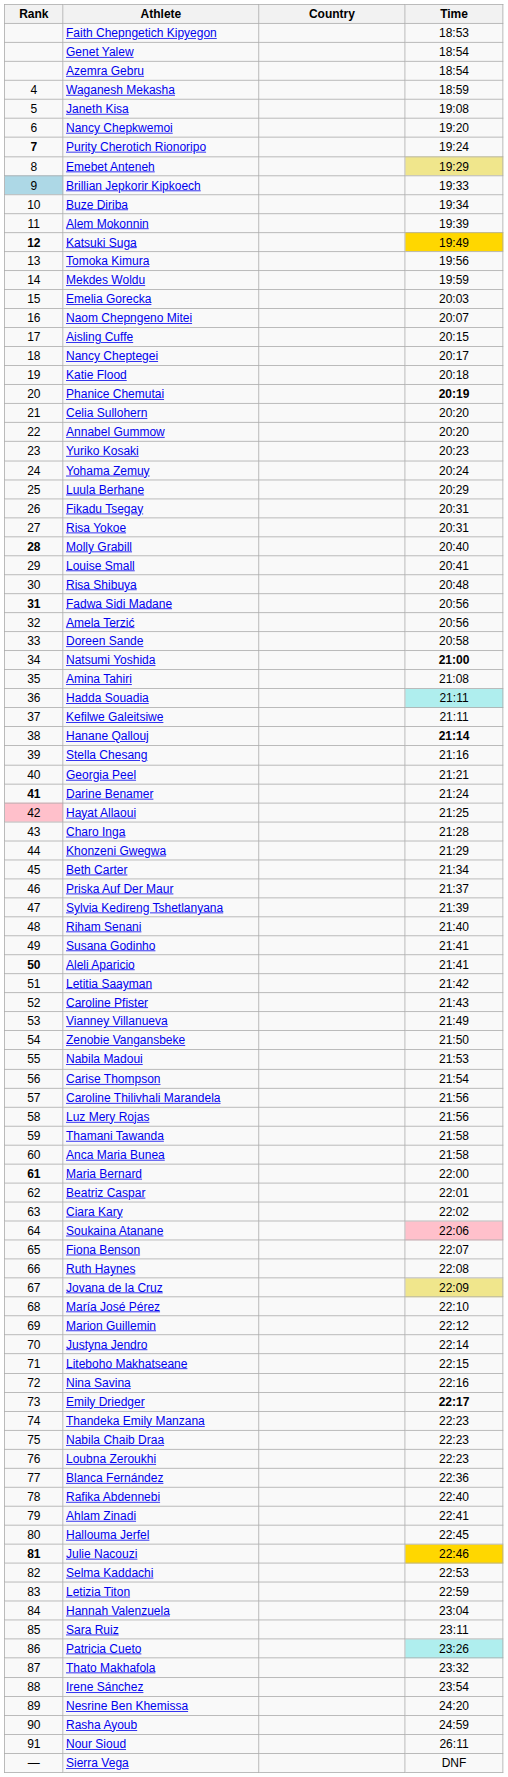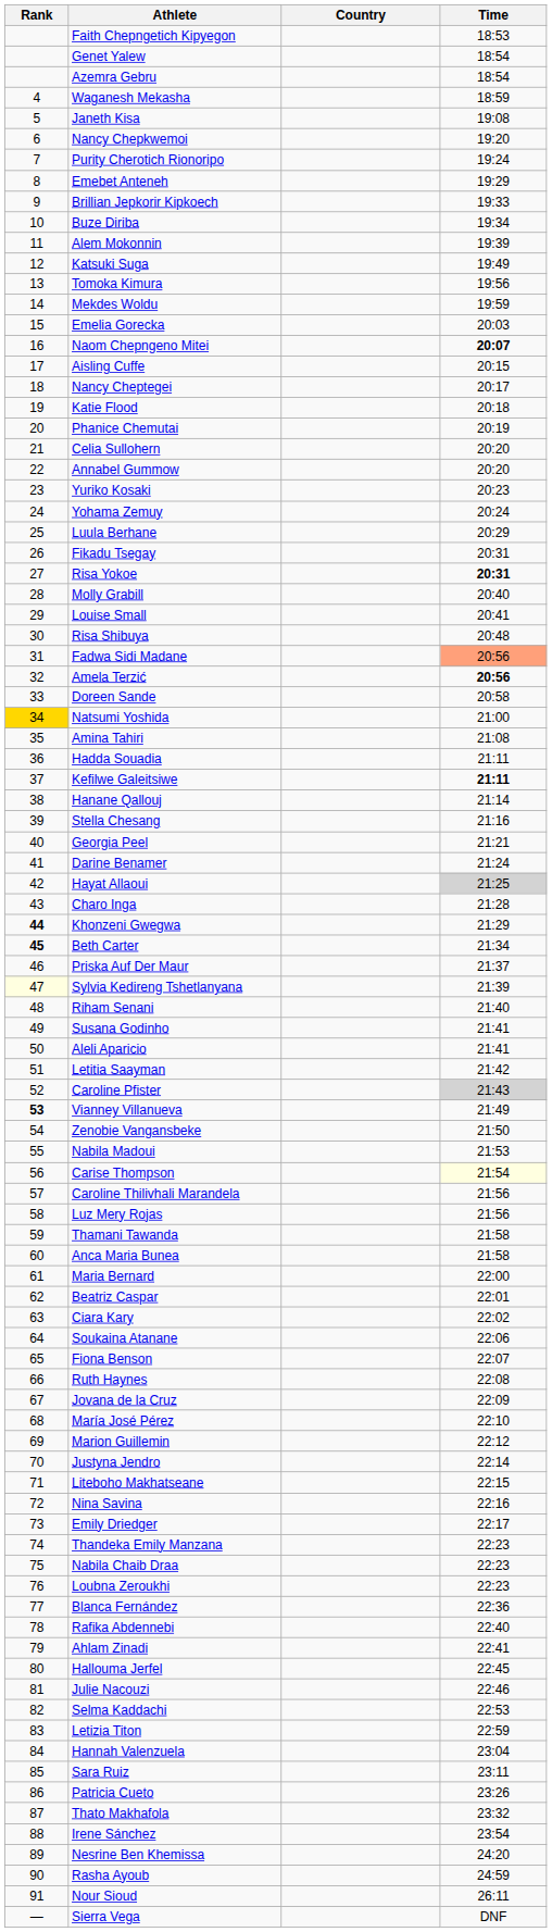Purity Cherotich Rionoripo | Rank: bold -> normal
Emebet Anteneh | Time: khaki background -> no background
Brillian Jepkorir Kipkoech | Rank: lightblue background -> no background
Katsuki Suga | Rank: bold -> normal
Katsuki Suga | Time: gold background -> no background
Naom Chepngeno Mitei | Time: normal -> bold
Phanice Chemutai | Time: bold -> normal
Risa Yokoe | Time: normal -> bold
Molly Grabill | Rank: bold -> normal
Fadwa Sidi Madane | Rank: bold -> normal
Fadwa Sidi Madane | Time: no background -> lightsalmon background
Amela Terzić | Time: normal -> bold
Natsumi Yoshida | Rank: no background -> gold background
Natsumi Yoshida | Time: bold -> normal
Hadda Souadia | Time: paleturquoise background -> no background
Kefilwe Galeitsiwe | Time: normal -> bold
Hanane Qallouj | Time: bold -> normal
Darine Benamer | Rank: bold -> normal
Hayat Allaoui | Rank: pink background -> no background
Hayat Allaoui | Time: no background -> lightgrey background
Khonzeni Gwegwa | Rank: normal -> bold
Beth Carter | Rank: normal -> bold
Sylvia Kedireng Tshetlanyana | Rank: no background -> lightyellow background
Aleli Aparicio | Rank: bold -> normal
Caroline Pfister | Time: no background -> lightgrey background
Vianney Villanueva | Rank: normal -> bold
Carise Thompson | Time: no background -> lightyellow background
Maria Bernard | Rank: bold -> normal
Soukaina Atanane | Time: pink background -> no background
Jovana de la Cruz | Time: khaki background -> no background
Emily Driedger | Time: bold -> normal
Julie Nacouzi | Rank: bold -> normal
Julie Nacouzi | Time: gold background -> no background
Patricia Cueto | Time: paleturquoise background -> no background
